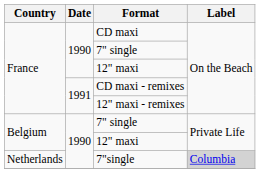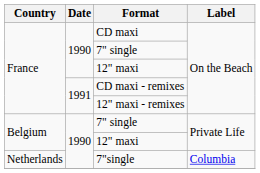7"single | Label: lightgrey background -> no background
